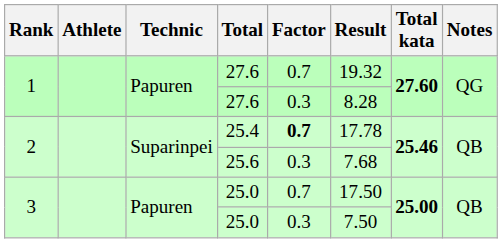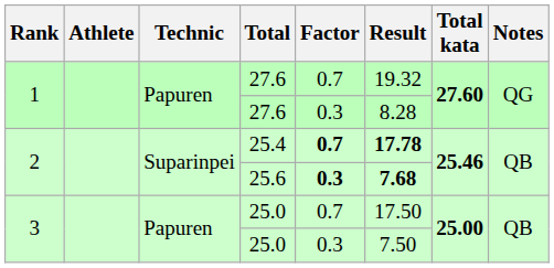25.4 | Result: normal -> bold
25.6 | Factor: normal -> bold
25.6 | Result: normal -> bold
